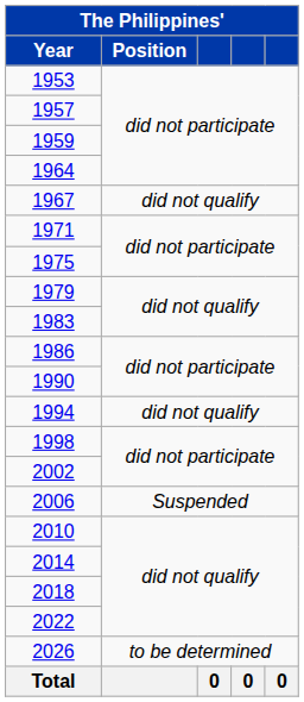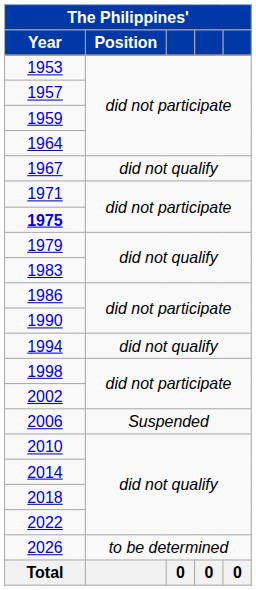1975 | Year: normal -> bold
